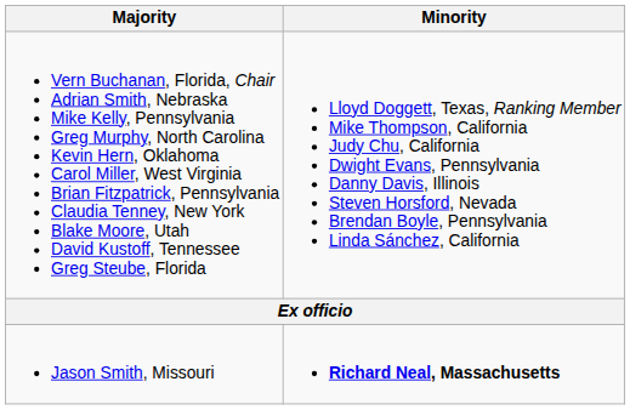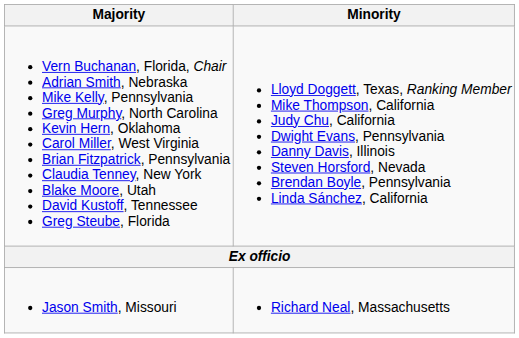Jason Smith, Missouri | Minority: bold -> normal
